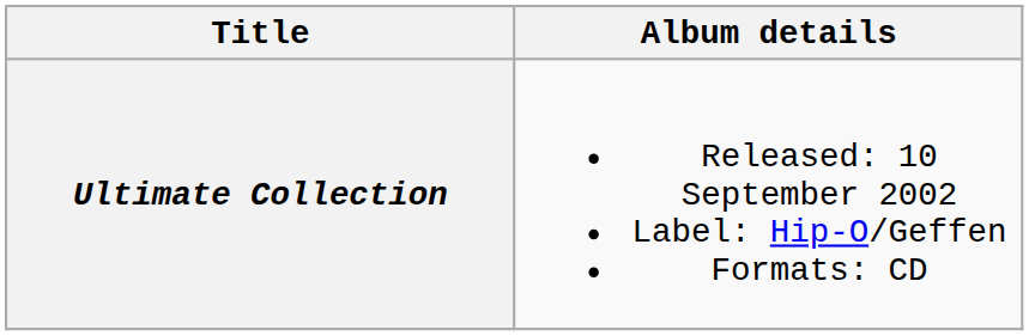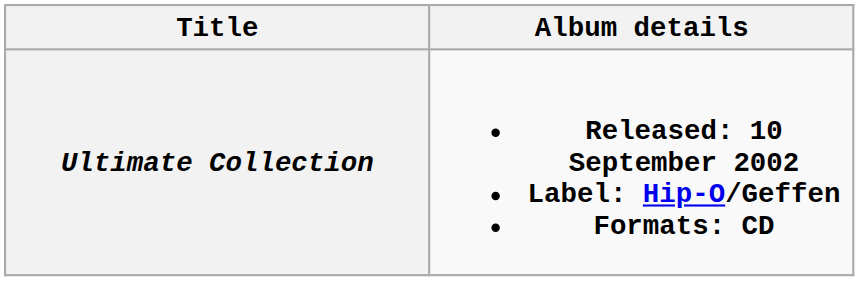Ultimate Collection | Album details: normal -> bold
